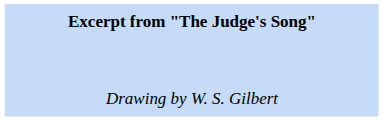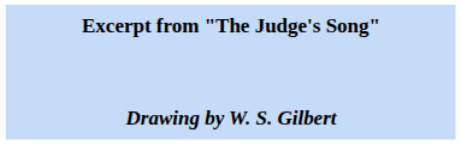row 2 | column 1: normal -> bold
